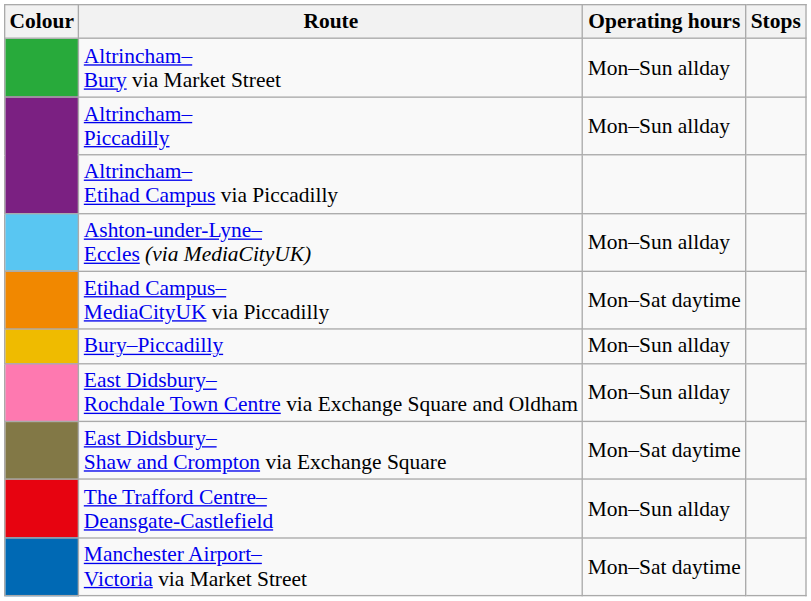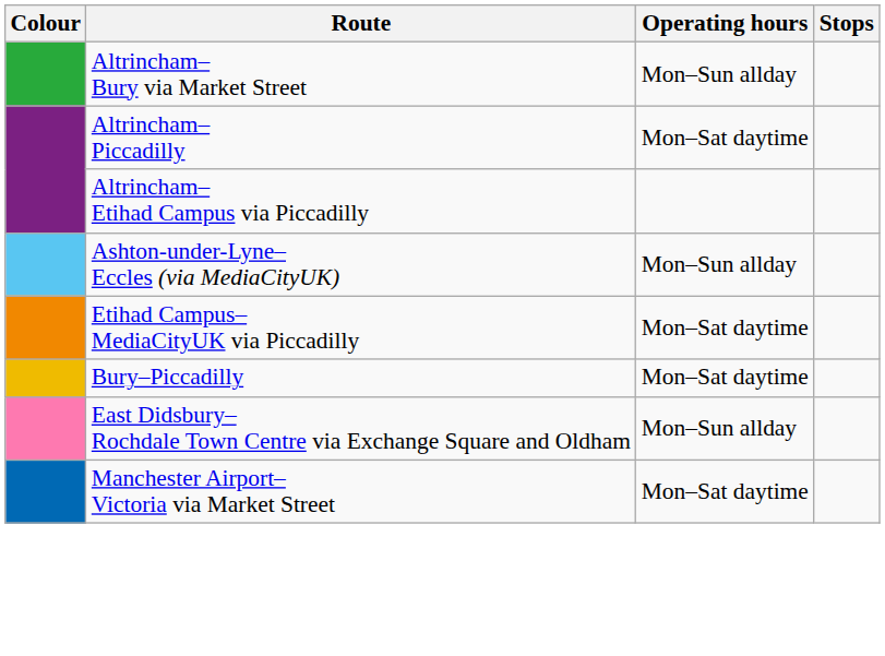Altrincham– Piccadilly | Operating hours: Mon–Sun allday -> Mon–Sat daytime
Bury–Piccadilly | Operating hours: Mon–Sun allday -> Mon–Sat daytime
- row: East Didsbury– Shaw and Crompton via Exchange Square | Mon–Sat daytime
- row: The Trafford Centre– Deansgate-Castlefield | Mon–Sun allday
